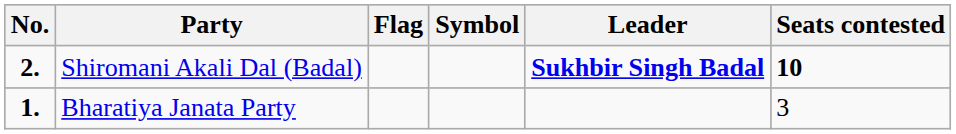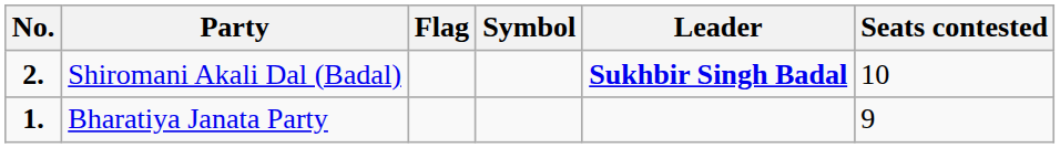Shiromani Akali Dal (Badal) | Seats contested: bold -> normal
Bharatiya Janata Party | Seats contested: 3 -> 9
